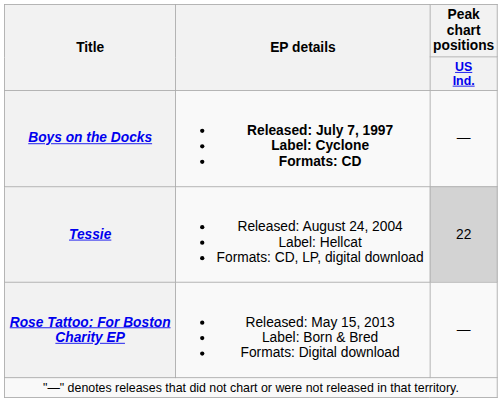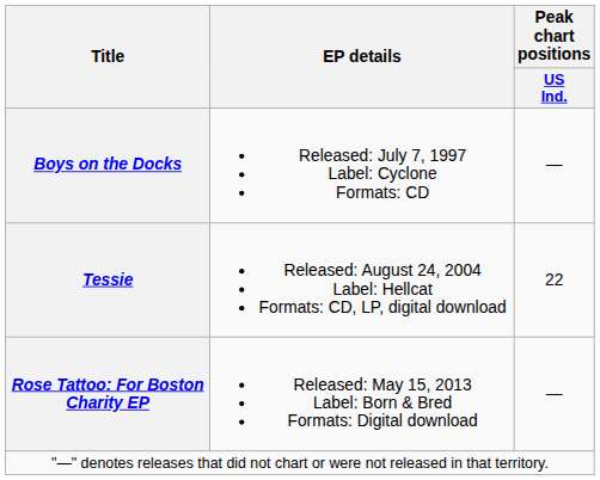Boys on the Docks | EP details: bold -> normal
Tessie | Peak chart positions / US Ind.: lightgrey background -> no background
